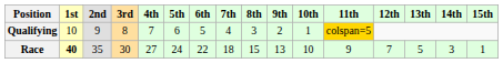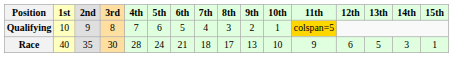Race | 1st: bold -> normal
Race | 4th: 27 -> 28
Race | 6th: 22 -> 21
Race | 8th: 15 -> 17
Race | 12th: 7 -> 6
